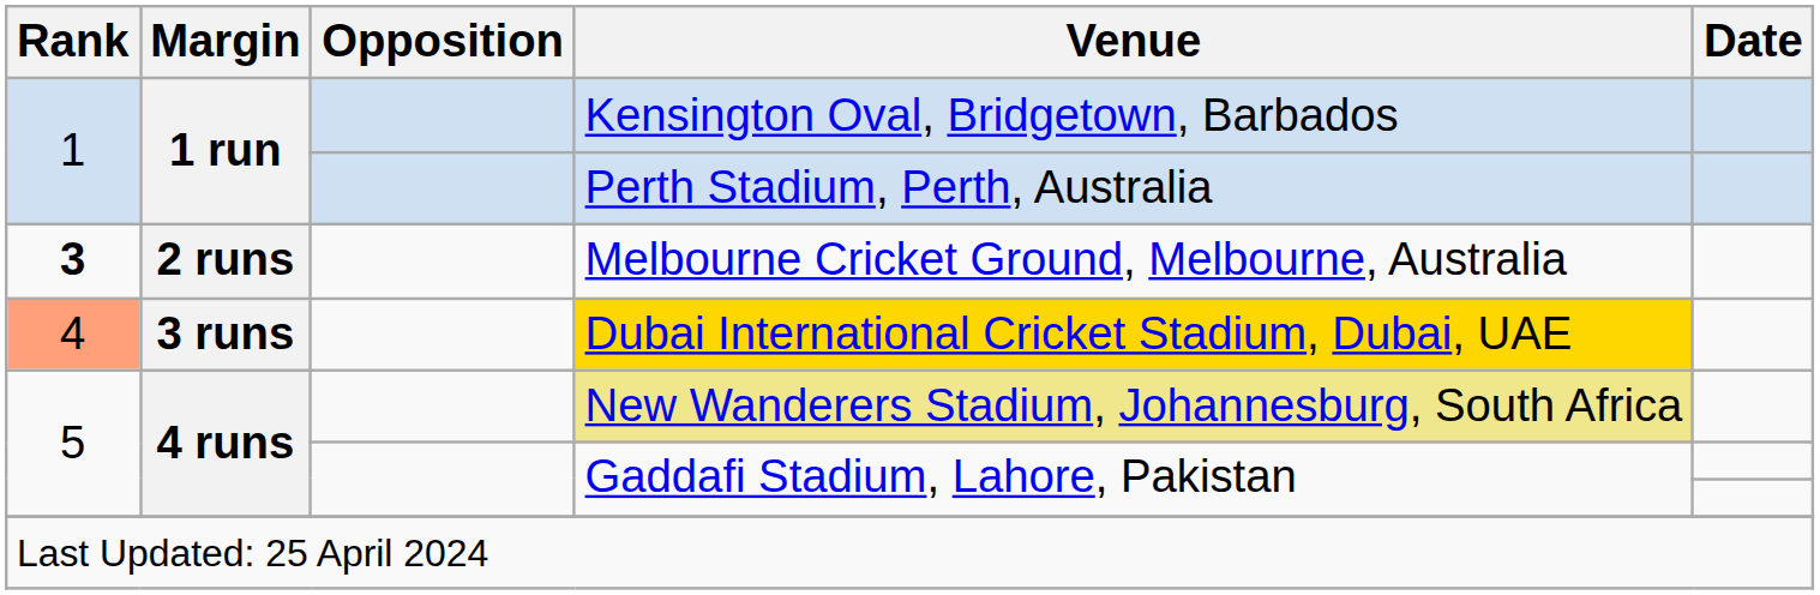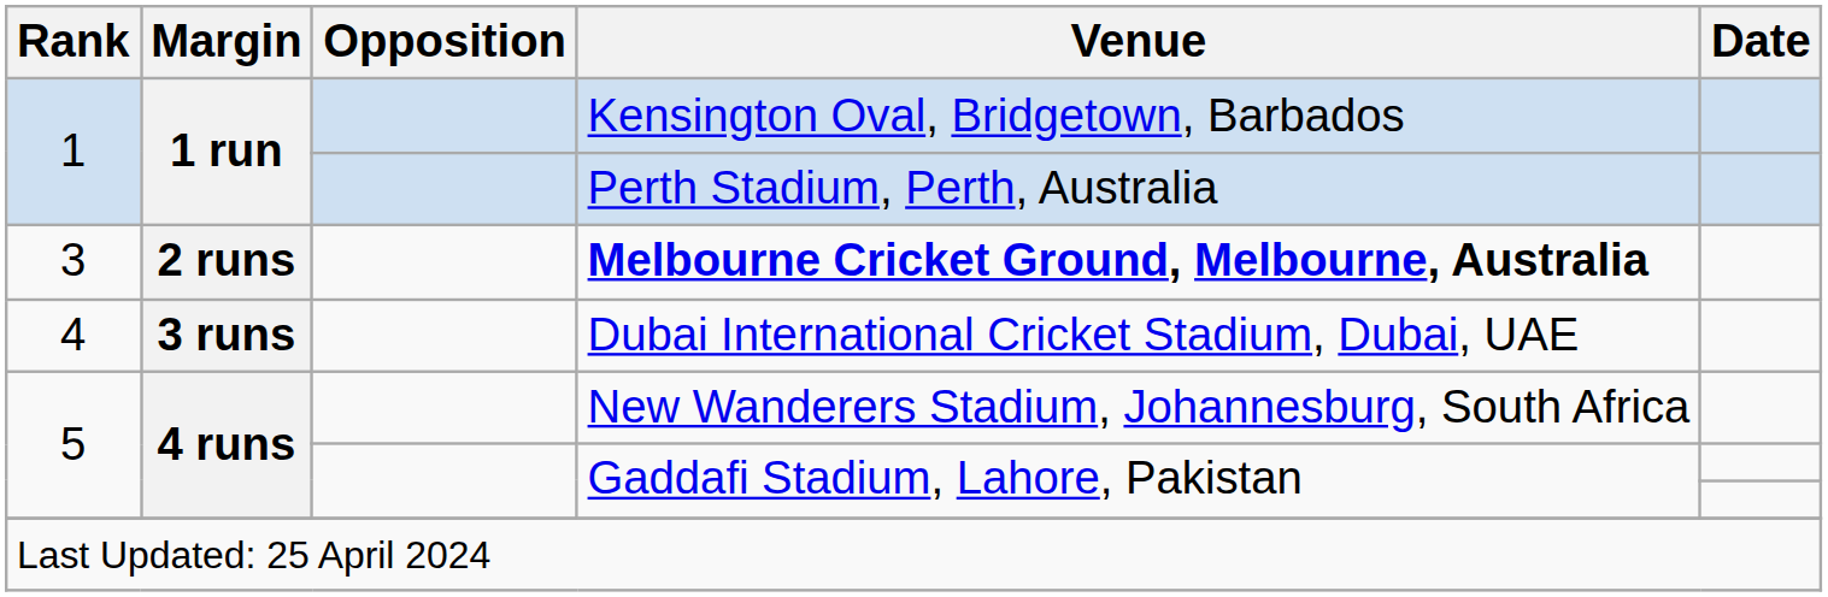Melbourne Cricket Ground, Melbourne, Australia | Rank: bold -> normal
Melbourne Cricket Ground, Melbourne, Australia | Venue: normal -> bold
Dubai International Cricket Stadium, Dubai, UAE | Rank: lightsalmon background -> no background
Dubai International Cricket Stadium, Dubai, UAE | Venue: gold background -> no background
New Wanderers Stadium, Johannesburg, South Africa | Venue: khaki background -> no background
